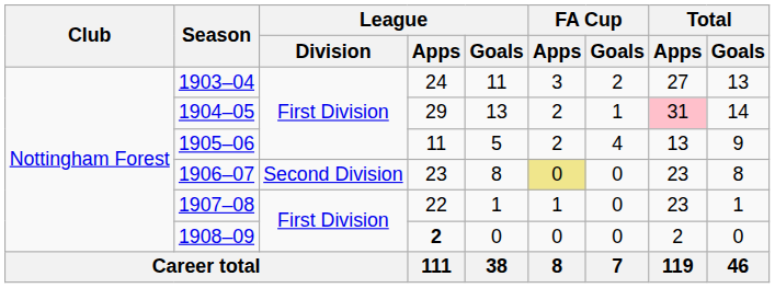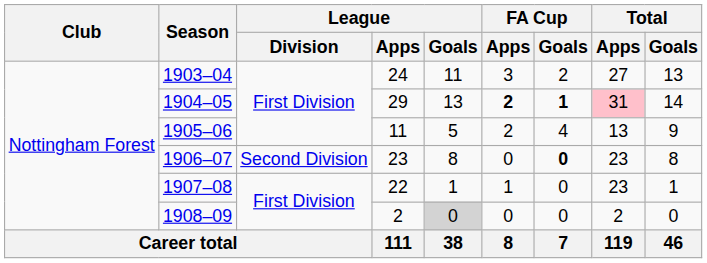1904–05 | FA Cup / Apps: normal -> bold
1904–05 | FA Cup / Goals: normal -> bold
1906–07 | FA Cup / Apps: khaki background -> no background
1906–07 | FA Cup / Goals: normal -> bold
1908–09 | League / Apps: bold -> normal
1908–09 | League / Goals: no background -> lightgrey background
